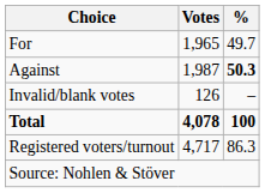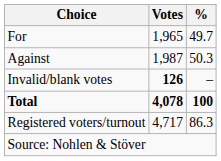Against | %: bold -> normal
Invalid/blank votes | Votes: normal -> bold
